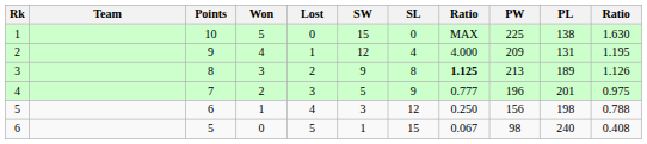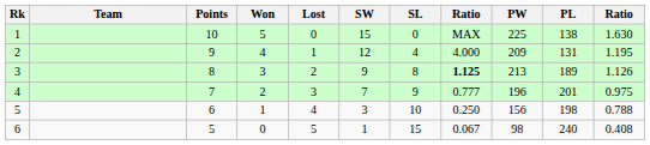row 5 | SW: 5 -> 7
row 6 | SL: 12 -> 10
